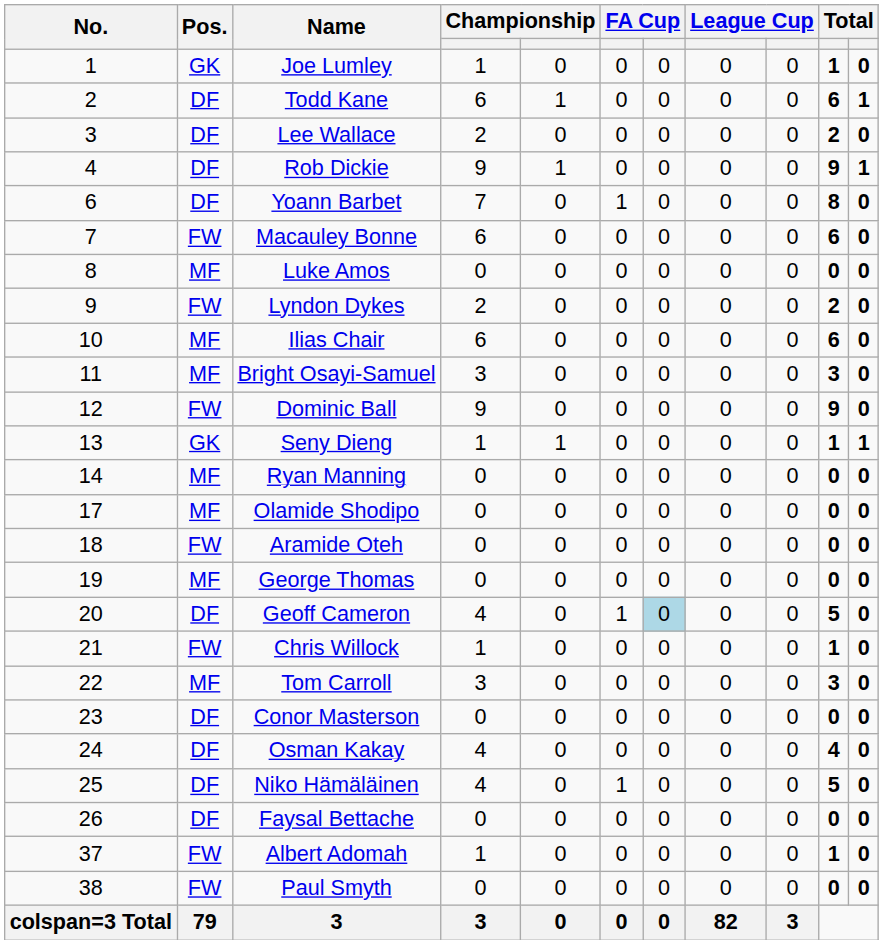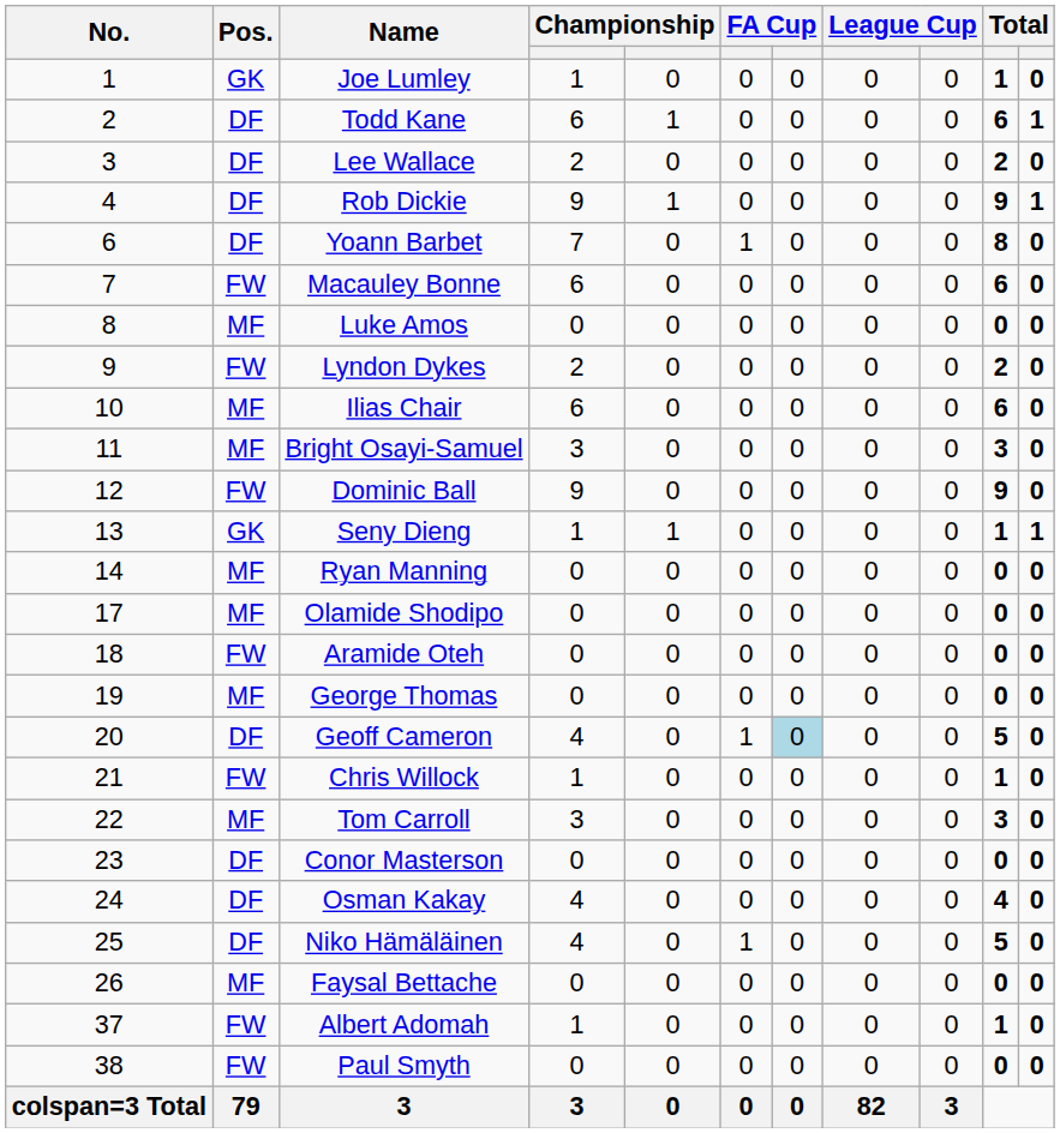Faysal Bettache | Pos.: DF -> MF
